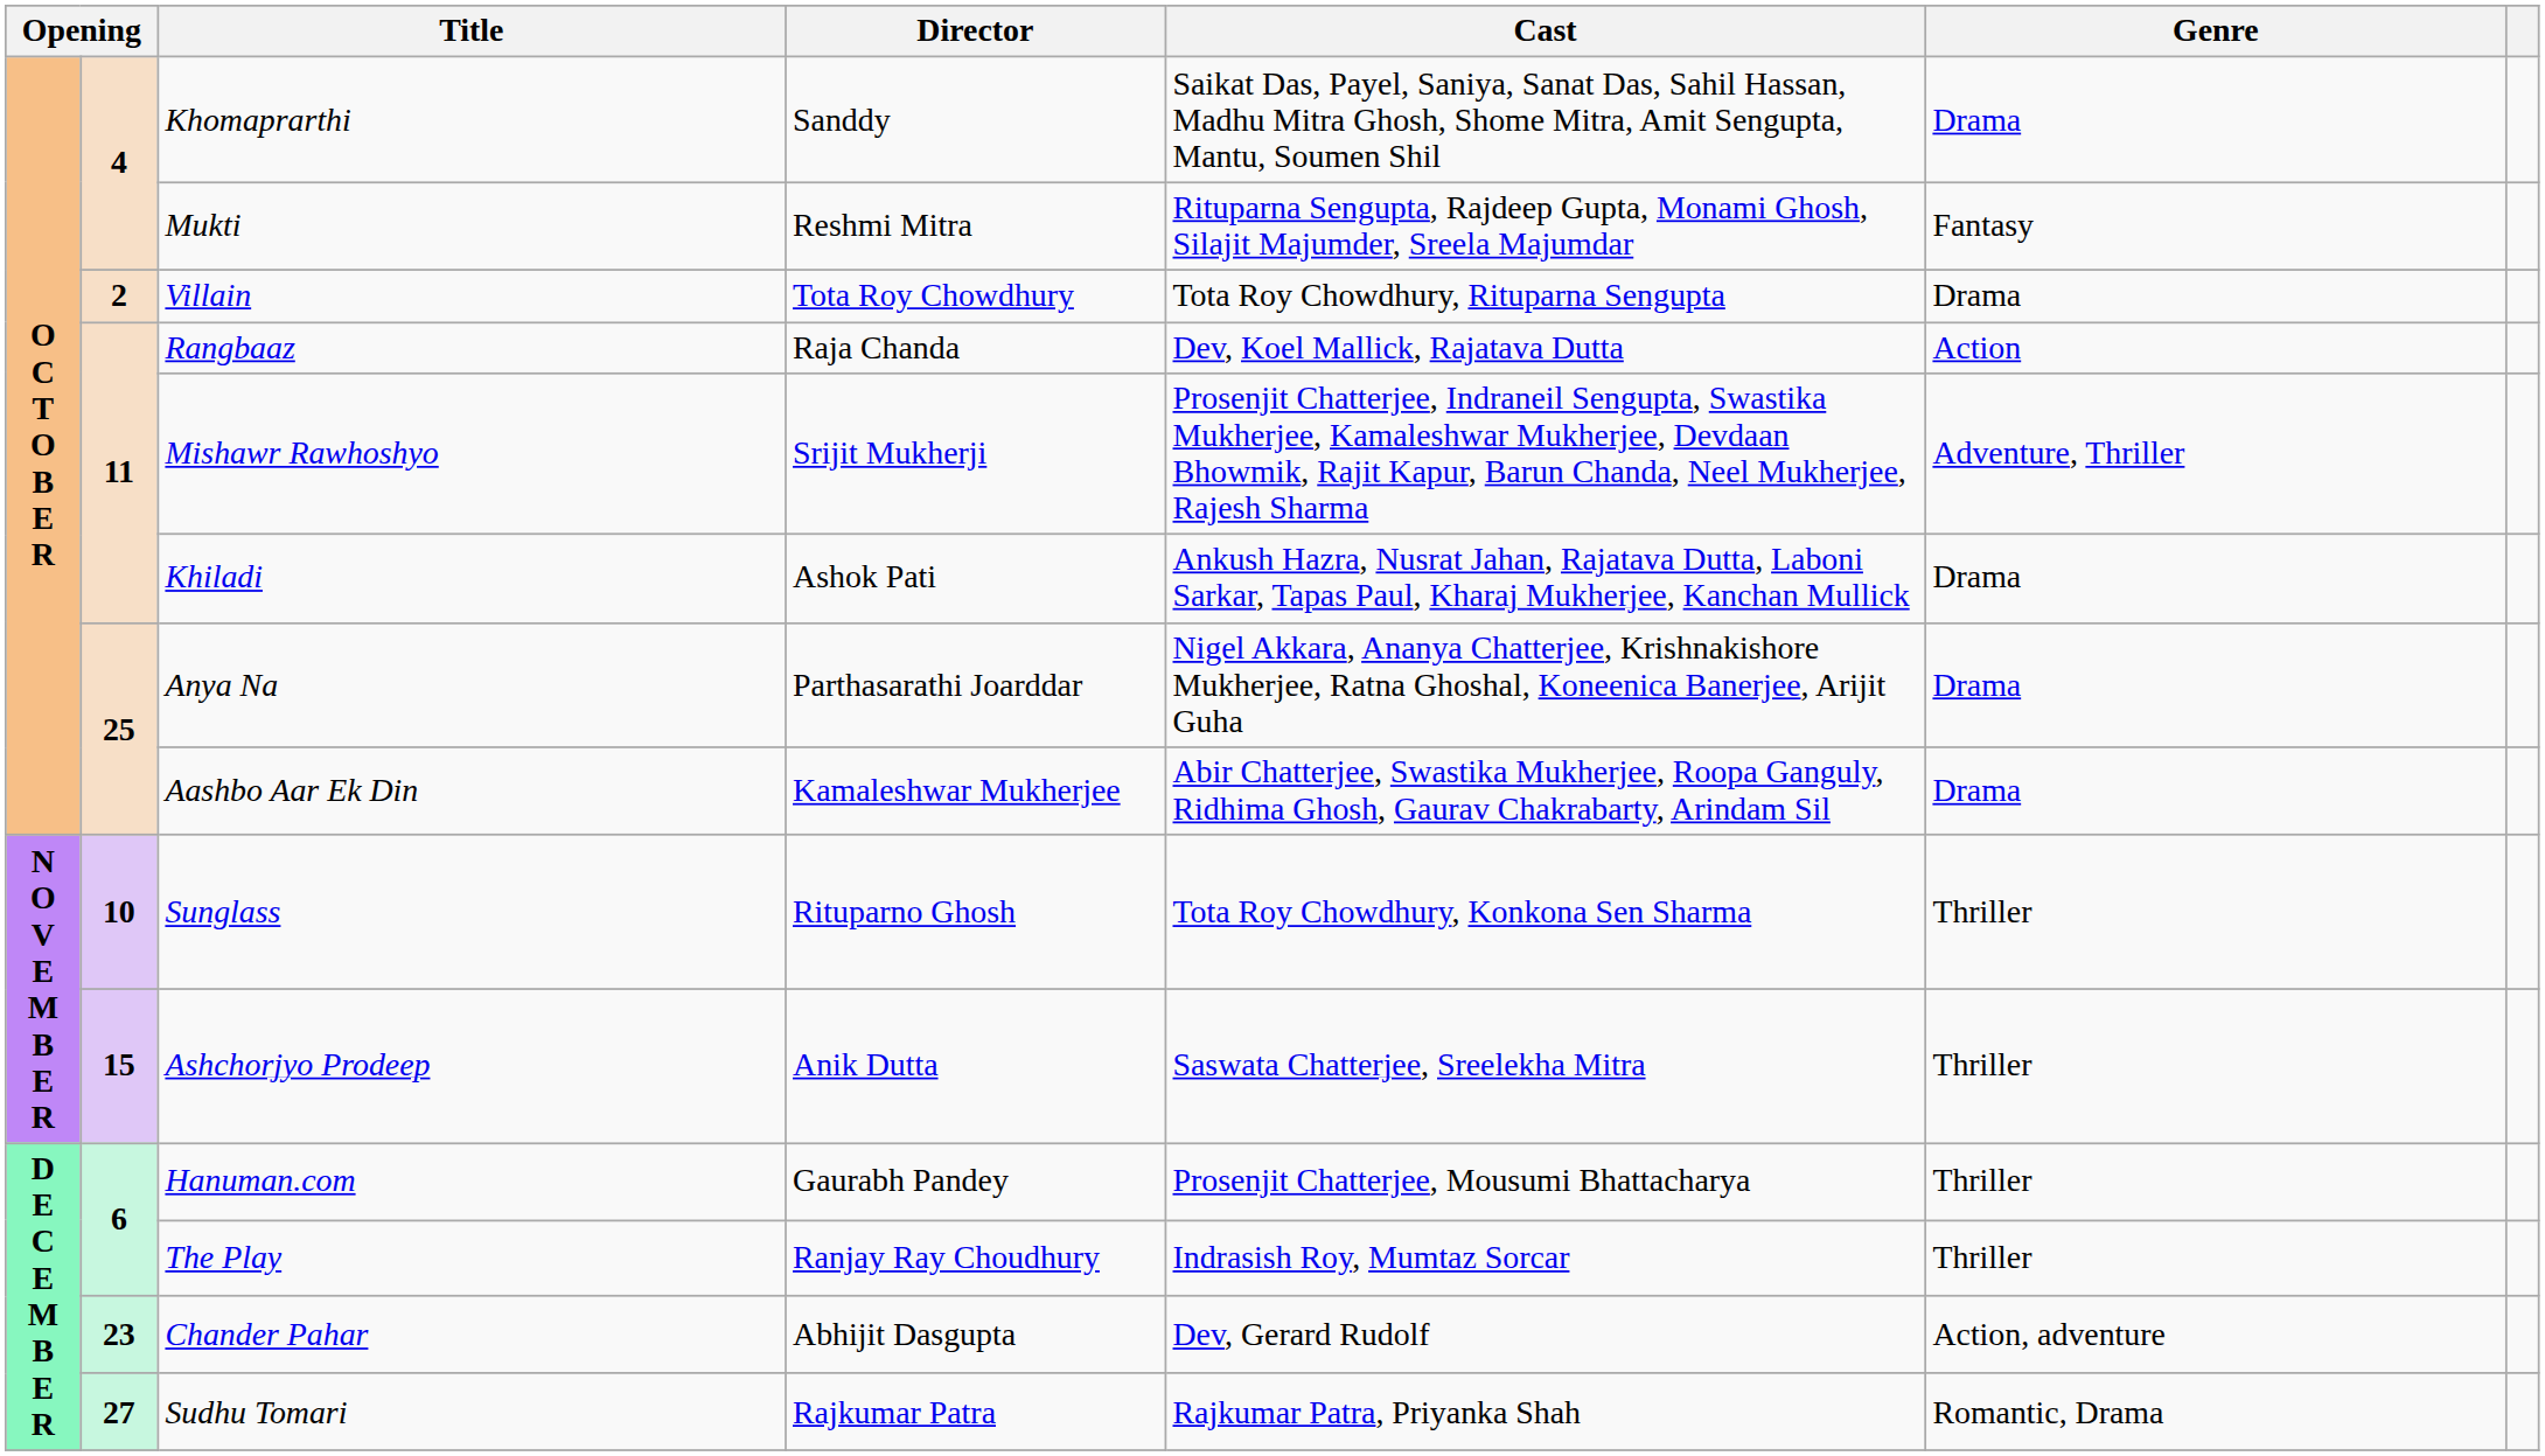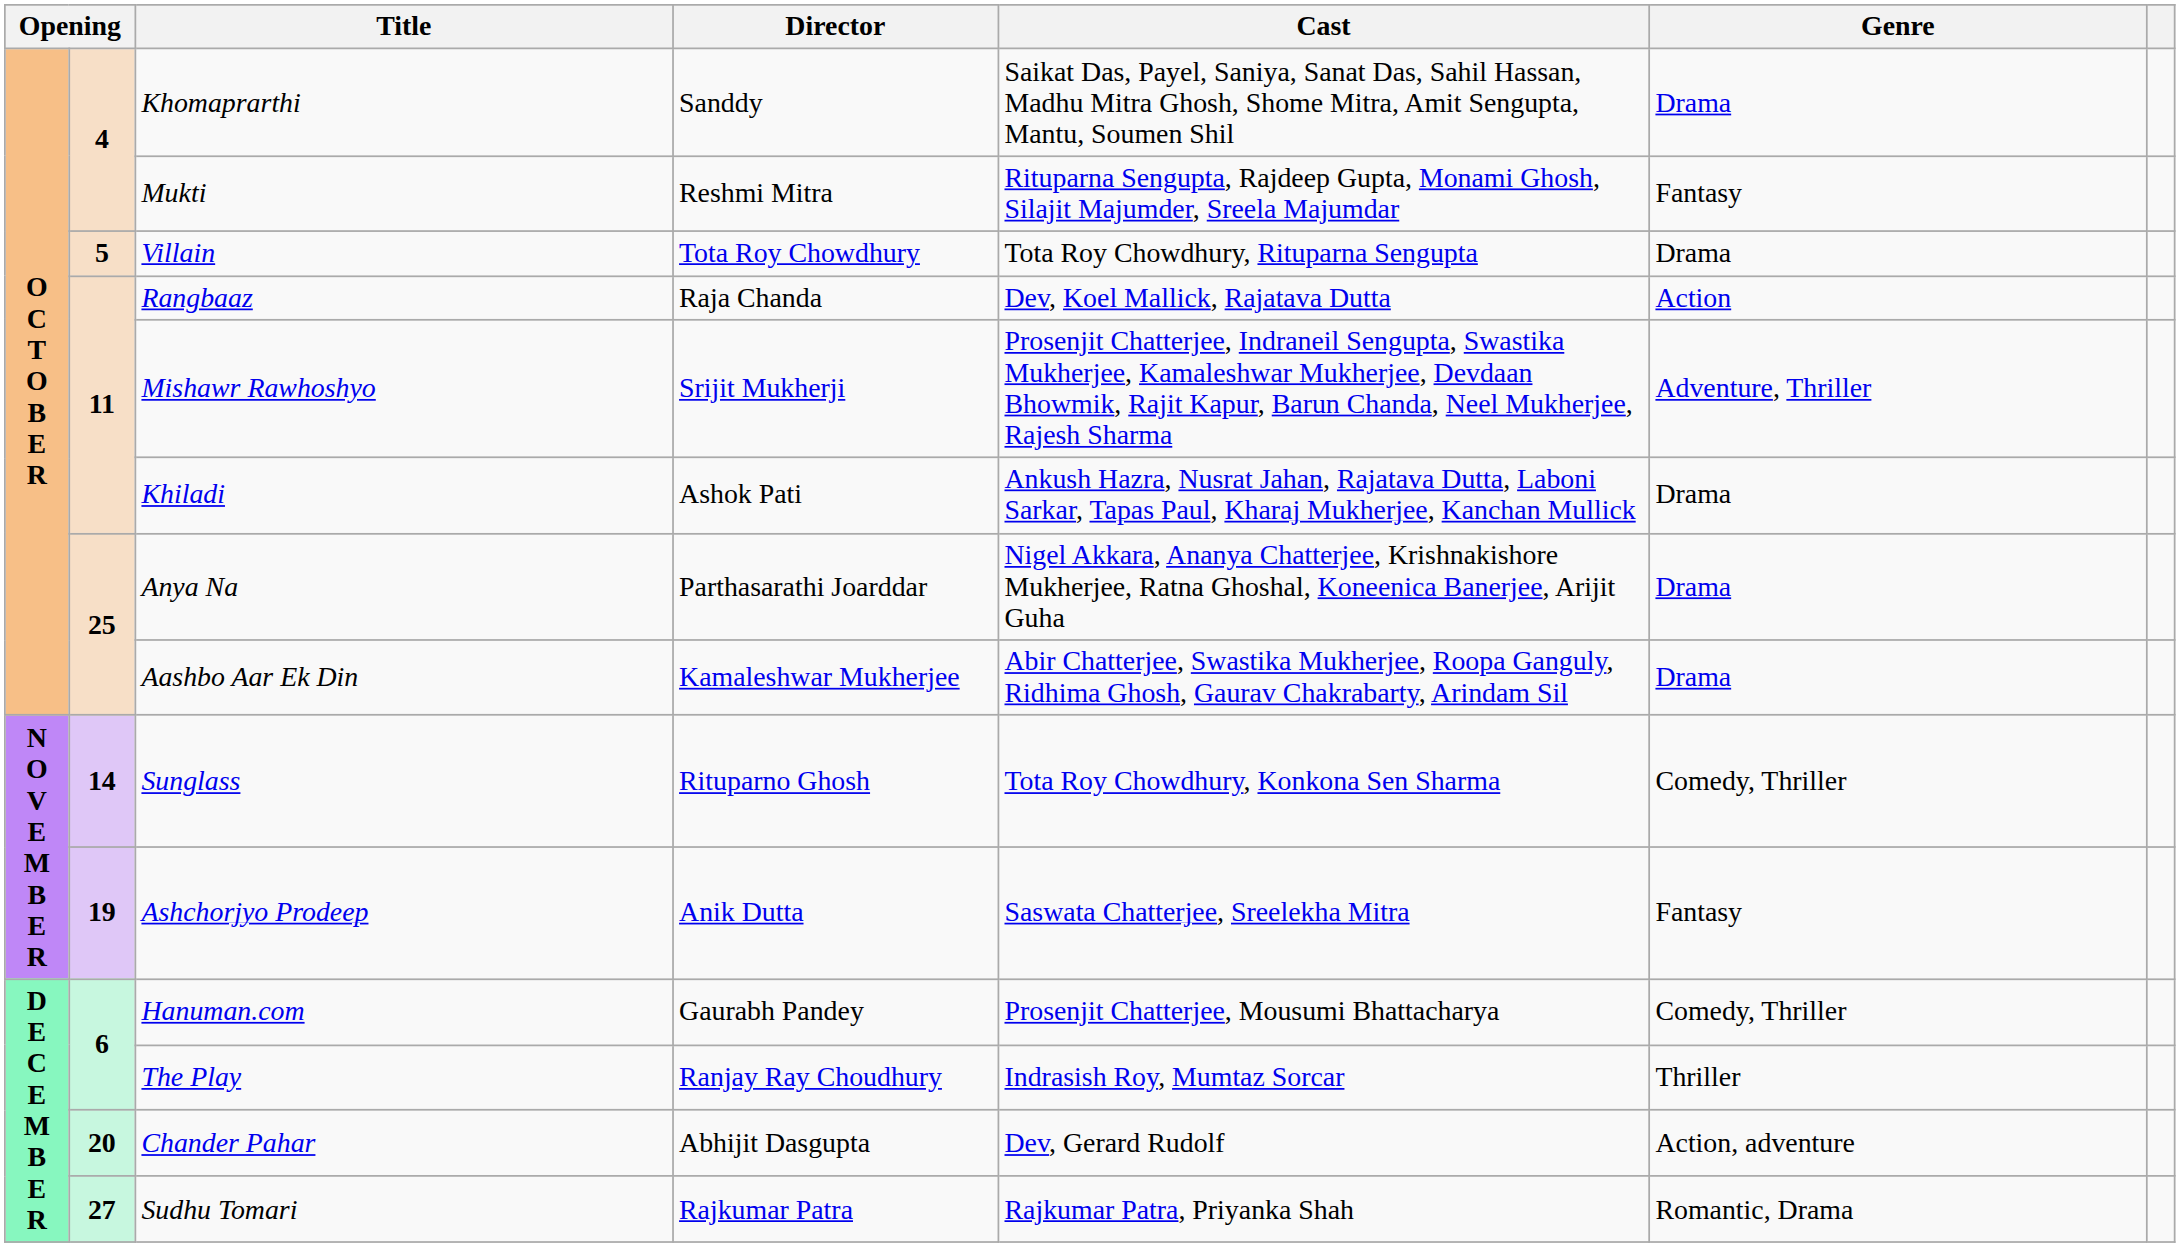Villain | column 2: 2 -> 5
Sunglass | column 2: 10 -> 14
Sunglass | Genre: Thriller -> Comedy, Thriller
Ashchorjyo Prodeep | column 2: 15 -> 19
Ashchorjyo Prodeep | Genre: Thriller -> Fantasy
Hanuman.com | Genre: Thriller -> Comedy, Thriller
Chander Pahar | column 2: 23 -> 20
